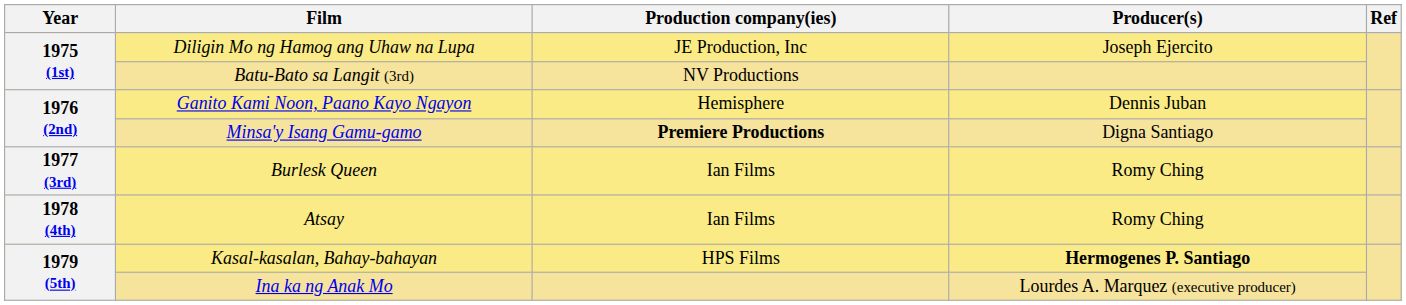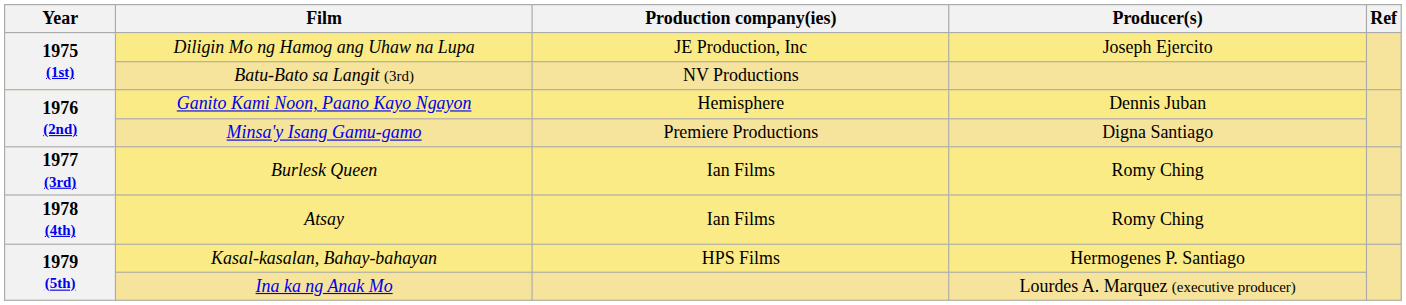Minsa'y Isang Gamu-gamo | Production company(ies): bold -> normal
Kasal-kasalan, Bahay-bahayan | Producer(s): bold -> normal
